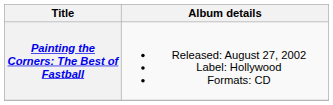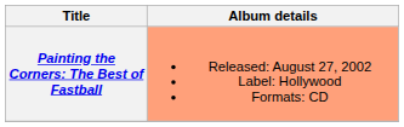Painting the Corners: The Best of Fastball | Album details: no background -> lightsalmon background
